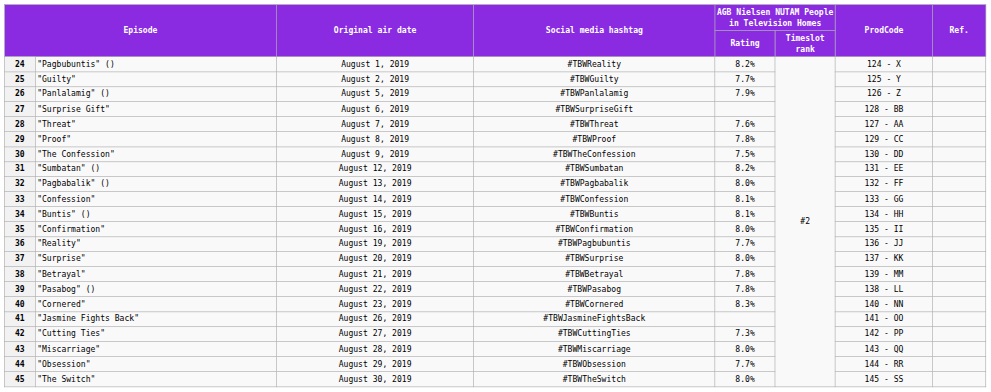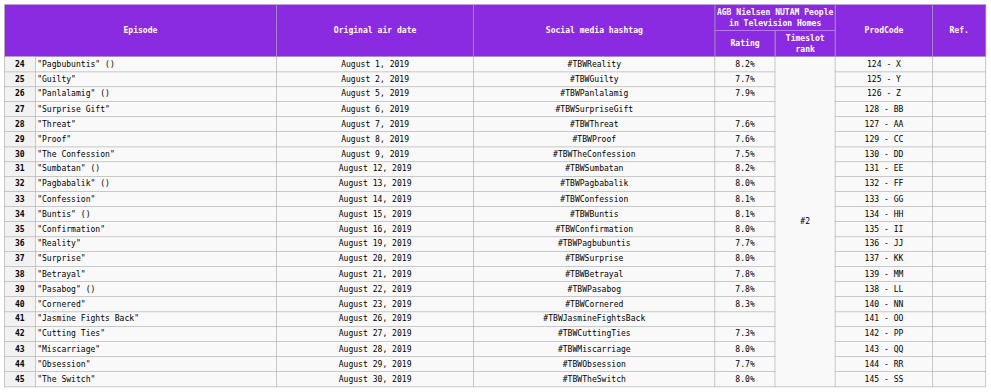29 | AGB Nielsen NUTAM People in Television Homes / Rating: 7.8% -> 7.6%
